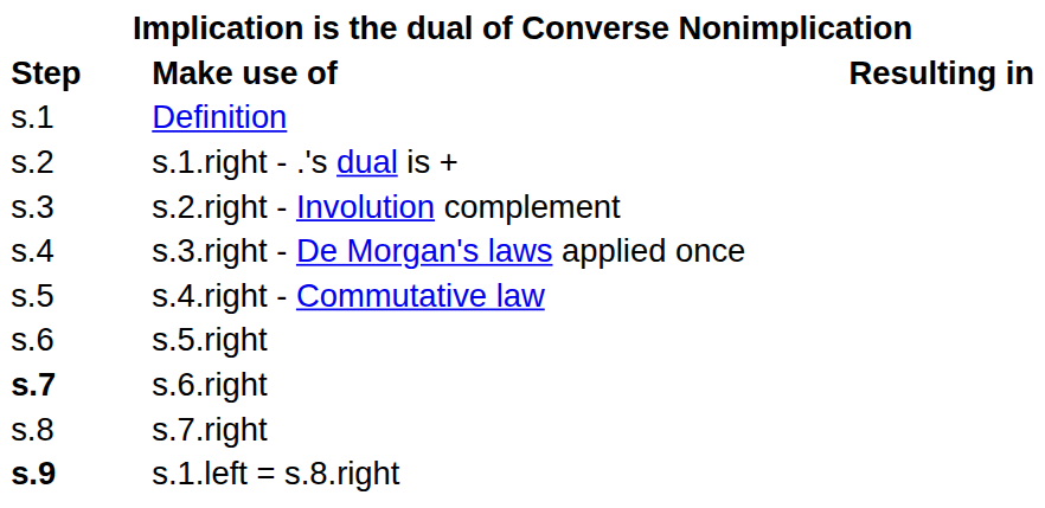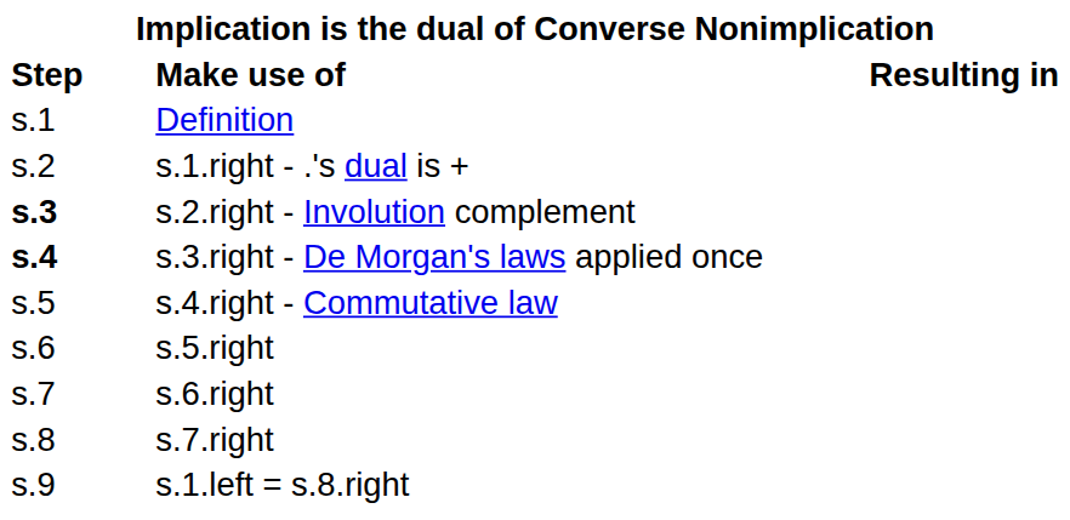s.2.right - Involution complement | Step: normal -> bold
s.3.right - De Morgan's laws applied once | Step: normal -> bold
s.6.right | Step: bold -> normal
s.1.left = s.8.right | Step: bold -> normal
